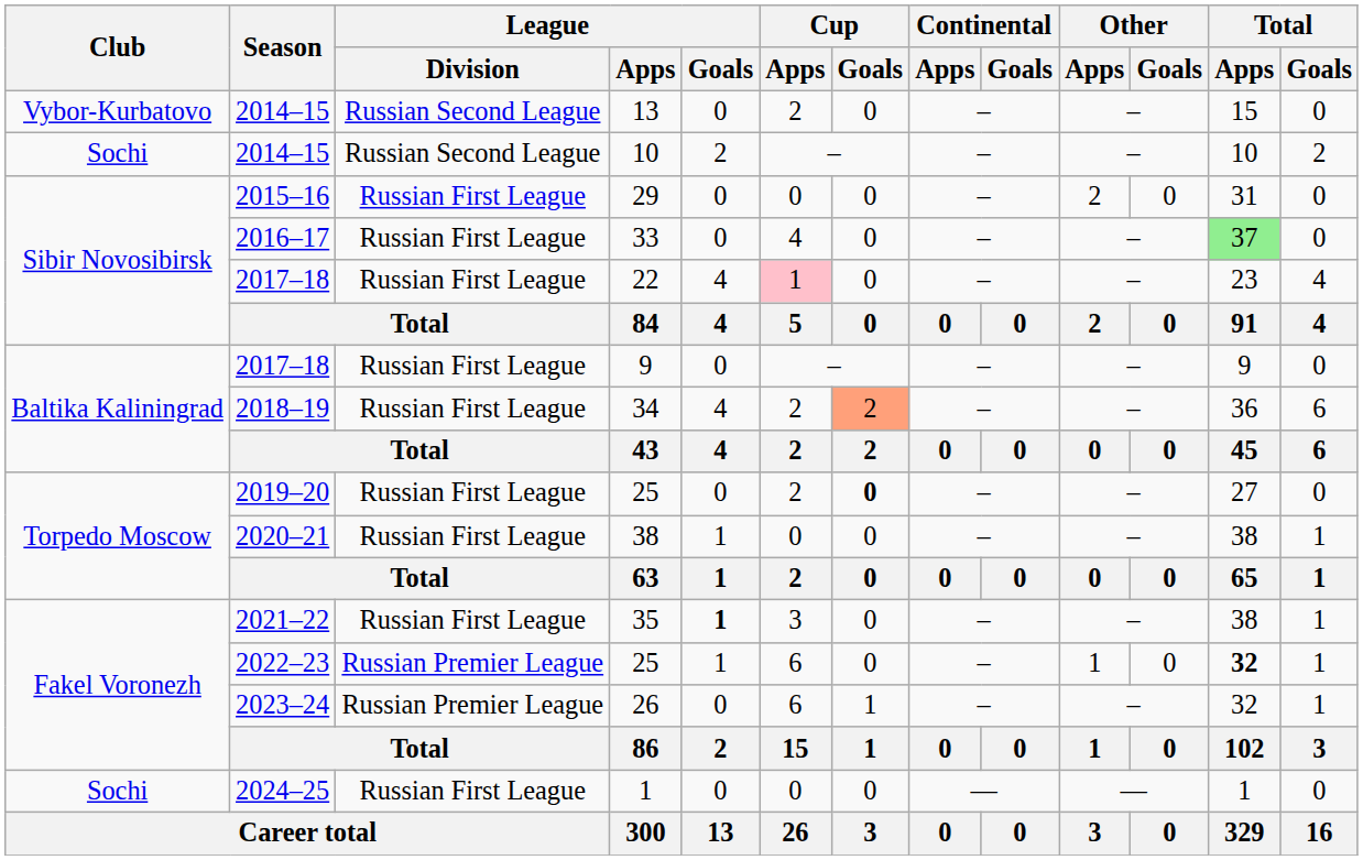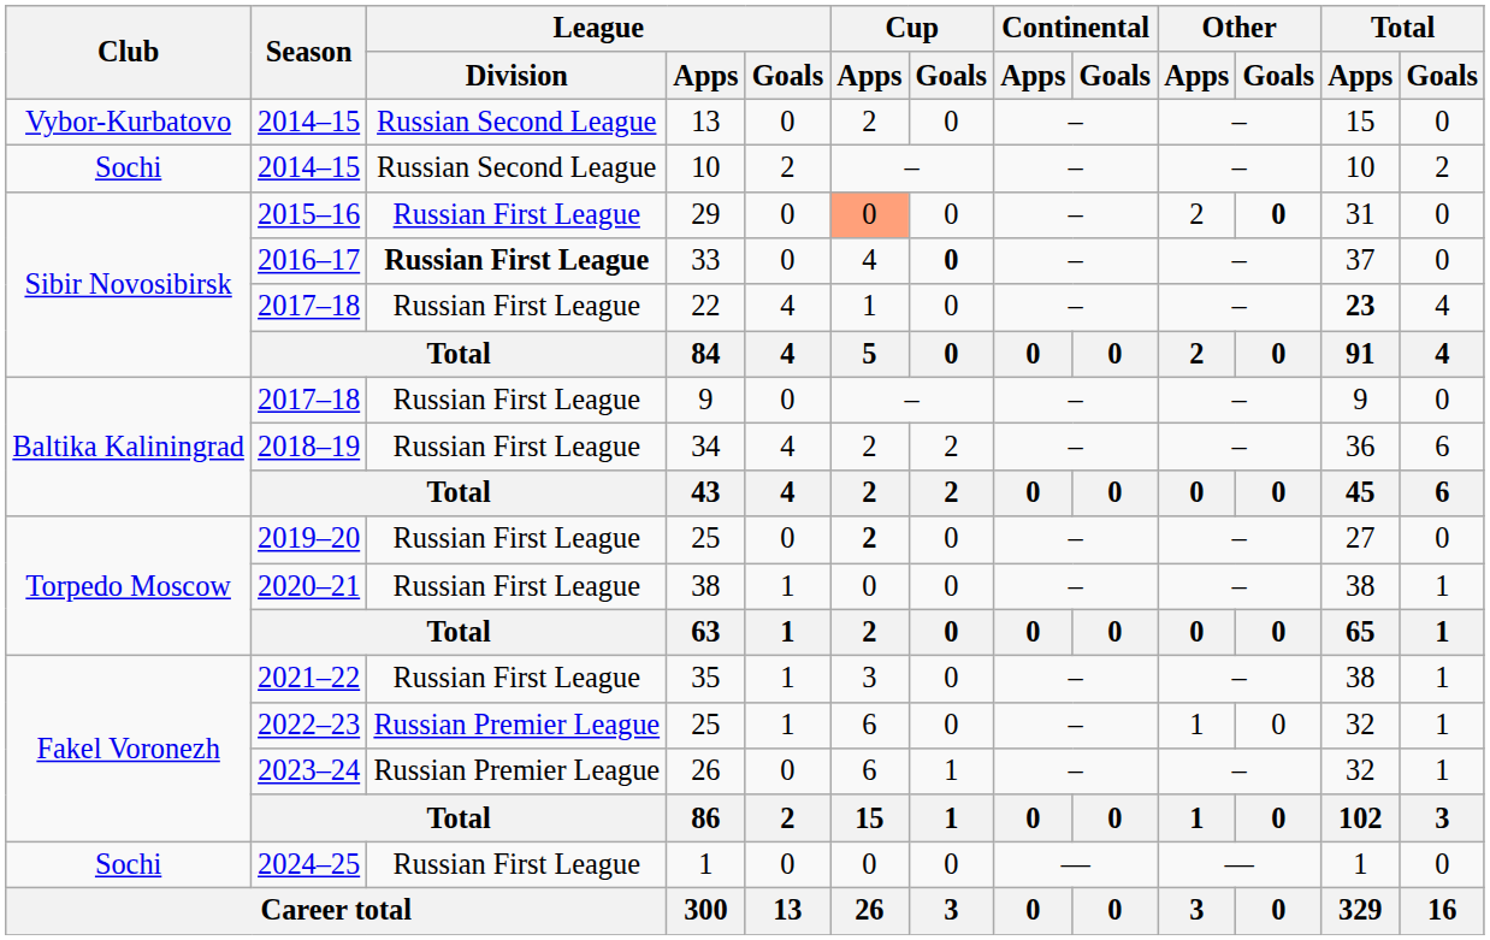29 | Cup / Apps: no background -> lightsalmon background
29 | Other / Goals: normal -> bold
33 | League / Division: normal -> bold
33 | Cup / Goals: normal -> bold
33 | Total / Apps: lightgreen background -> no background
22 | Cup / Apps: pink background -> no background
22 | Total / Apps: normal -> bold
34 | Cup / Goals: lightsalmon background -> no background
2019–20 / 25 | Cup / Apps: normal -> bold
2019–20 / 25 | Cup / Goals: bold -> normal
35 | League / Goals: bold -> normal
2022–23 / 25 | Total / Apps: bold -> normal
